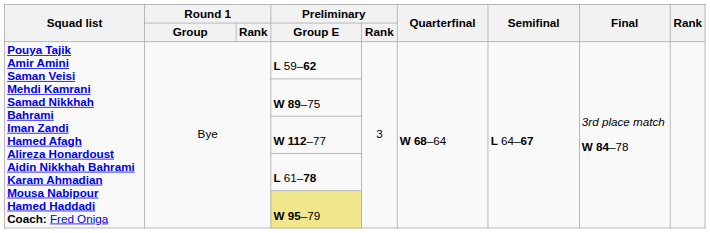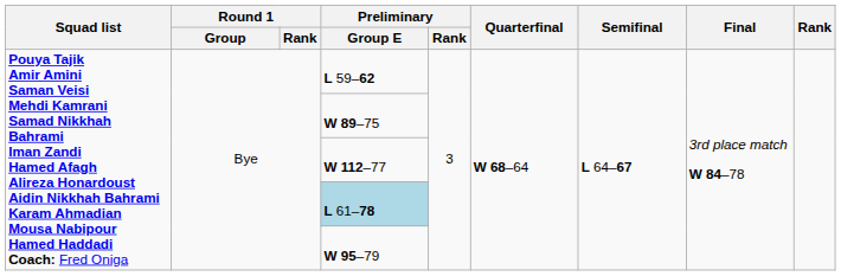L 61–78 | Preliminary / Group E: no background -> lightblue background
W 95–79 | Preliminary / Group E: khaki background -> no background
